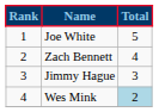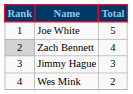Zach Bennett | Rank: no background -> lightgrey background
Wes Mink | Total: lightblue background -> no background
